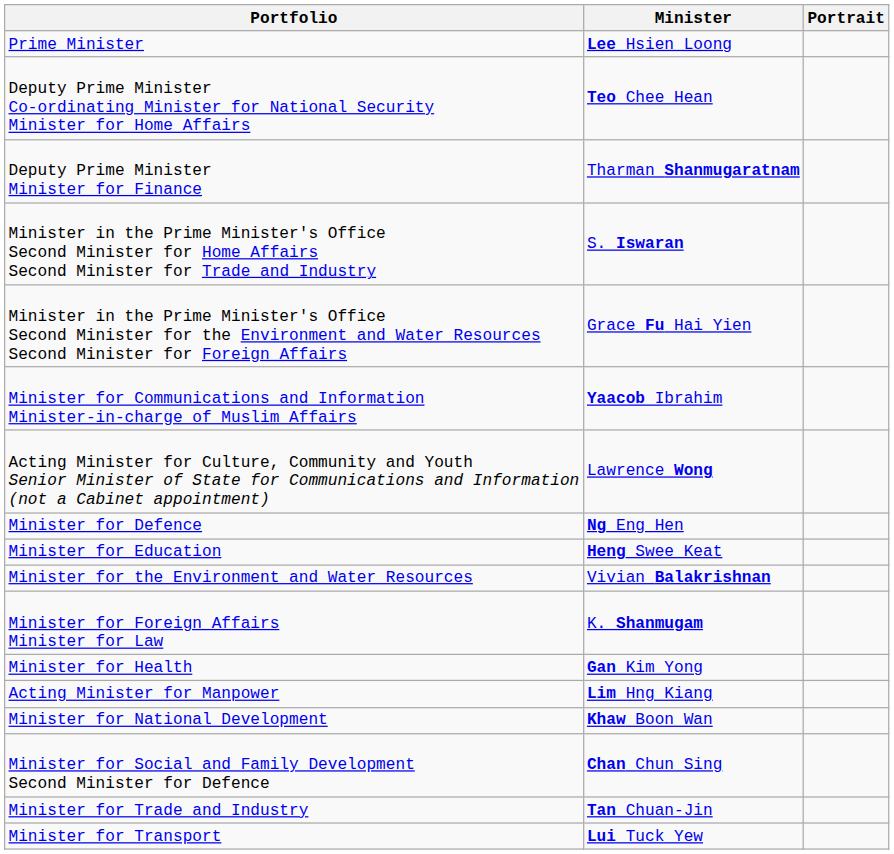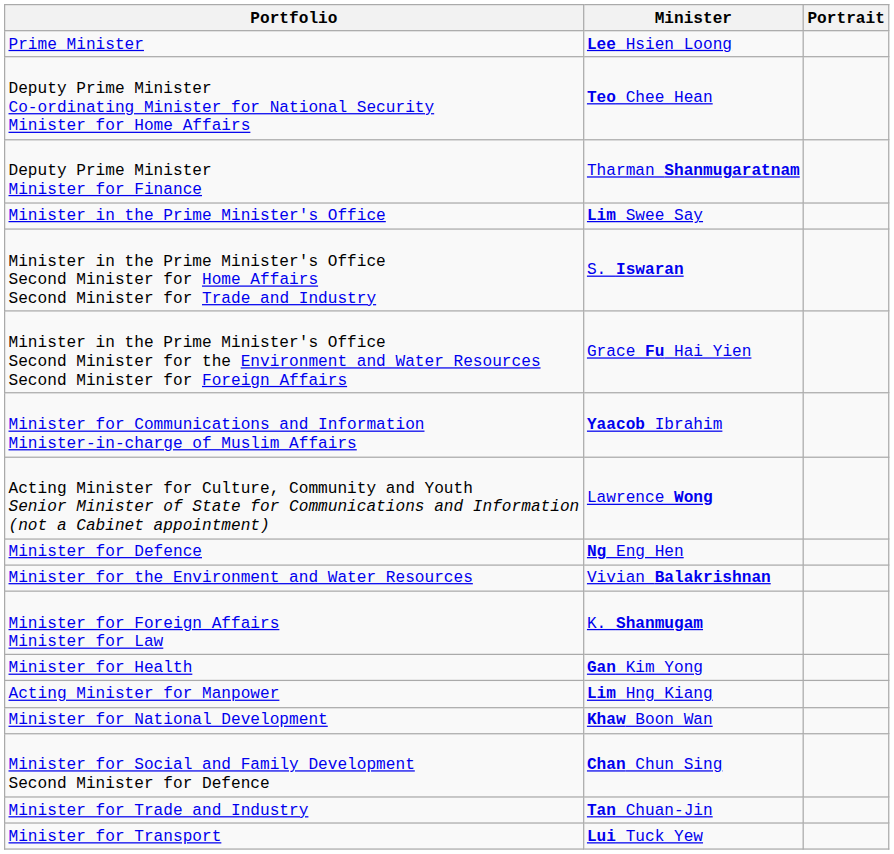+ row: Minister in the Prime Minister's Office | Lim Swee Say
- row: Minister for Education | Heng Swee Keat
